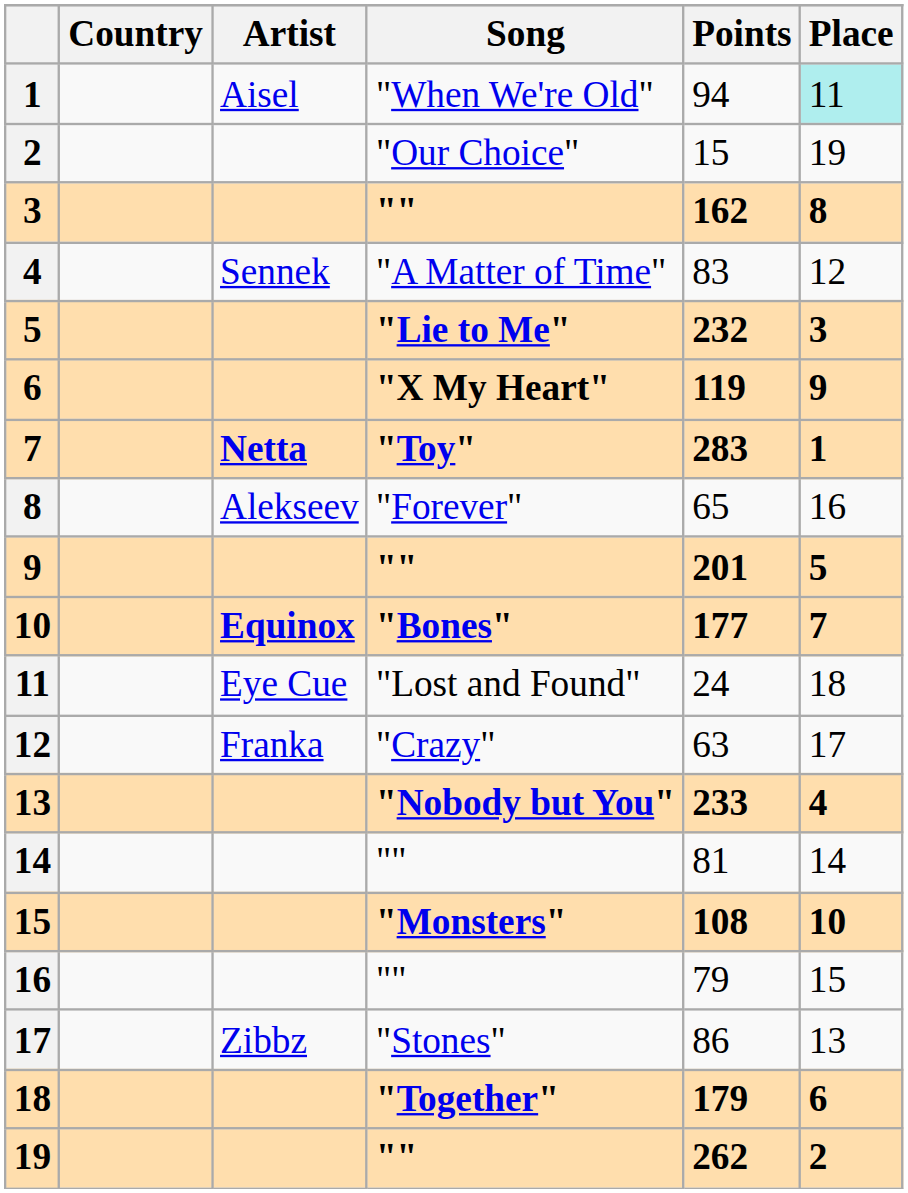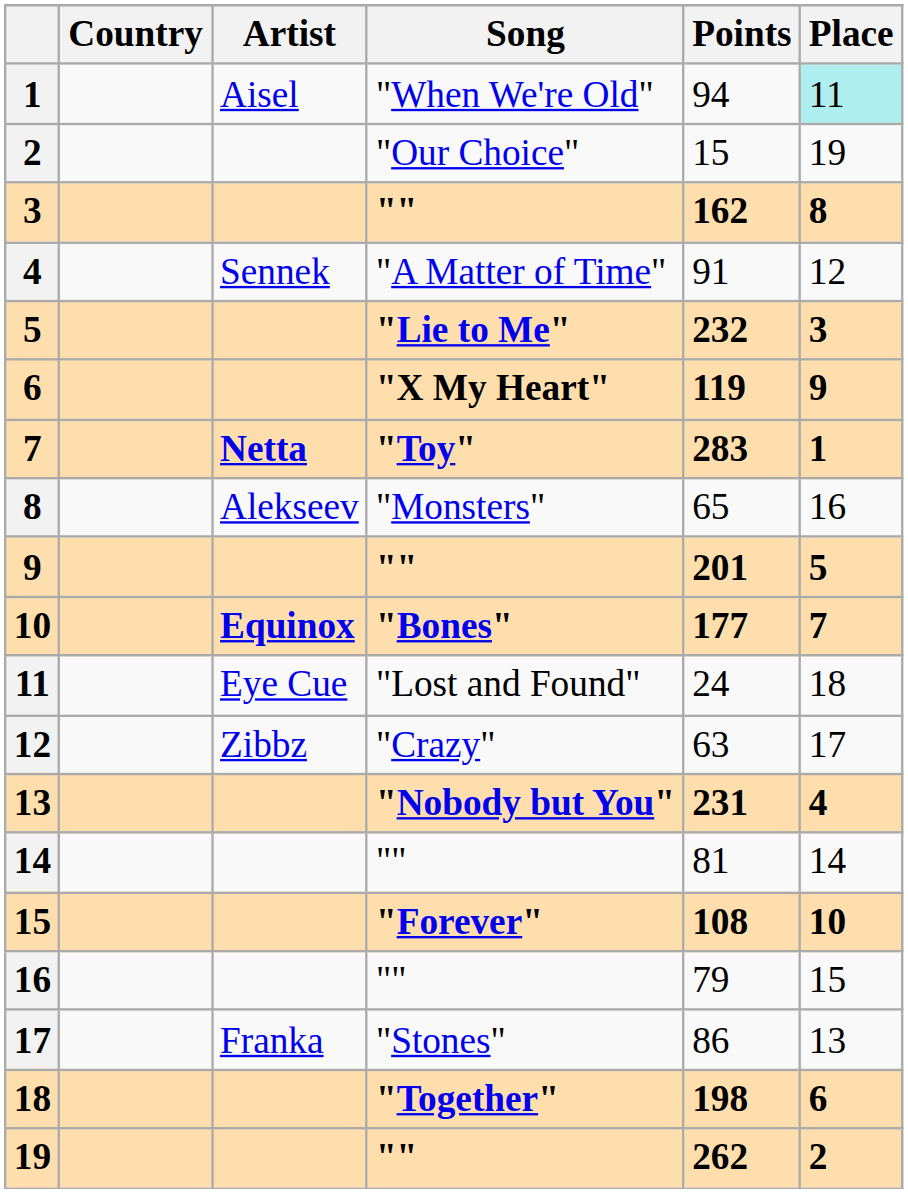row 5 | Points: 83 -> 91
row 9 | Song: "Forever" -> "Monsters"
row 13 | Artist: Franka -> Zibbz
row 14 | Points: 233 -> 231
row 16 | Song: "Monsters" -> "Forever"
row 18 | Artist: Zibbz -> Franka
row 19 | Points: 179 -> 198
